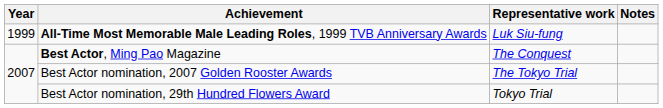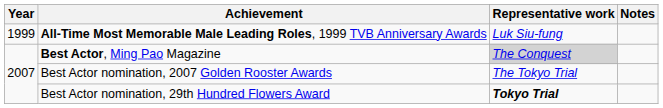Best Actor, Ming Pao Magazine | Representative work: no background -> lightgrey background
Best Actor nomination, 29th Hundred Flowers Award | Representative work: normal -> bold
